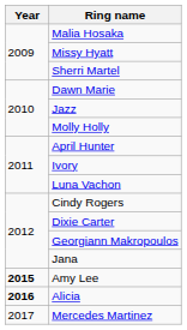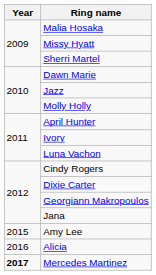Amy Lee | Year: bold -> normal
Alicia | Year: bold -> normal
Mercedes Martinez | Year: normal -> bold
